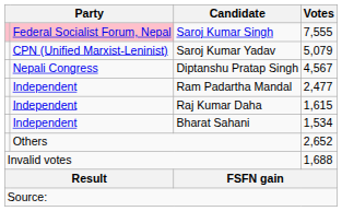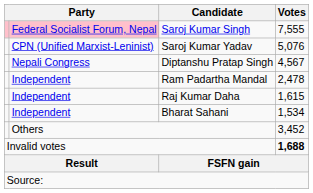Saroj Kumar Yadav | Votes: 5,079 -> 5,076
Ram Padartha Mandal | Votes: 2,477 -> 2,478
Others | Votes: 2,652 -> 3,452
Invalid votes | Votes: normal -> bold
